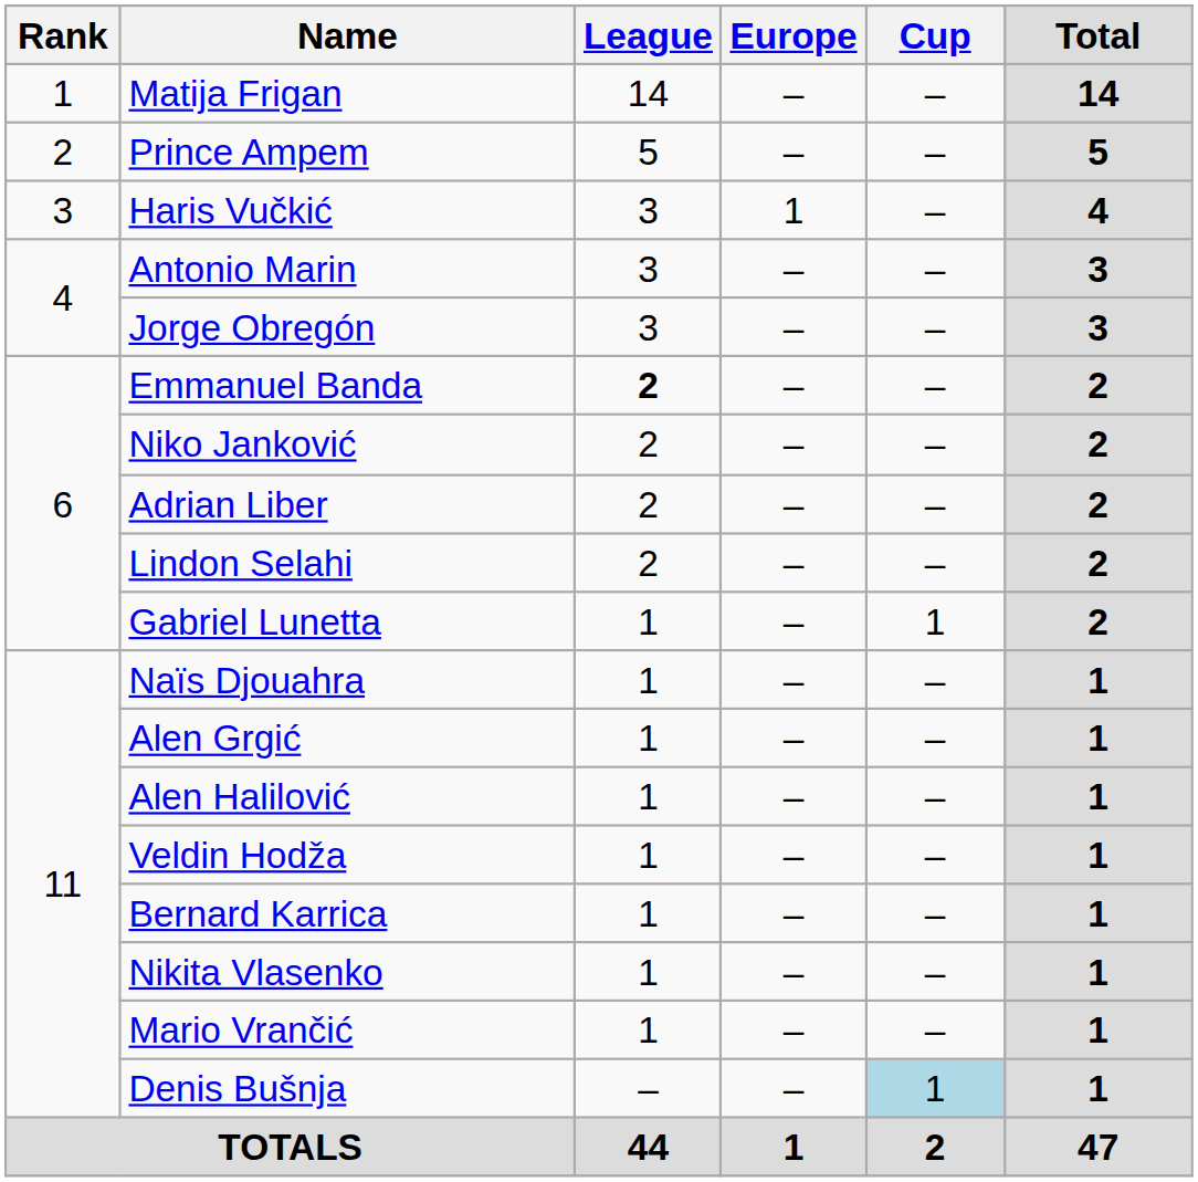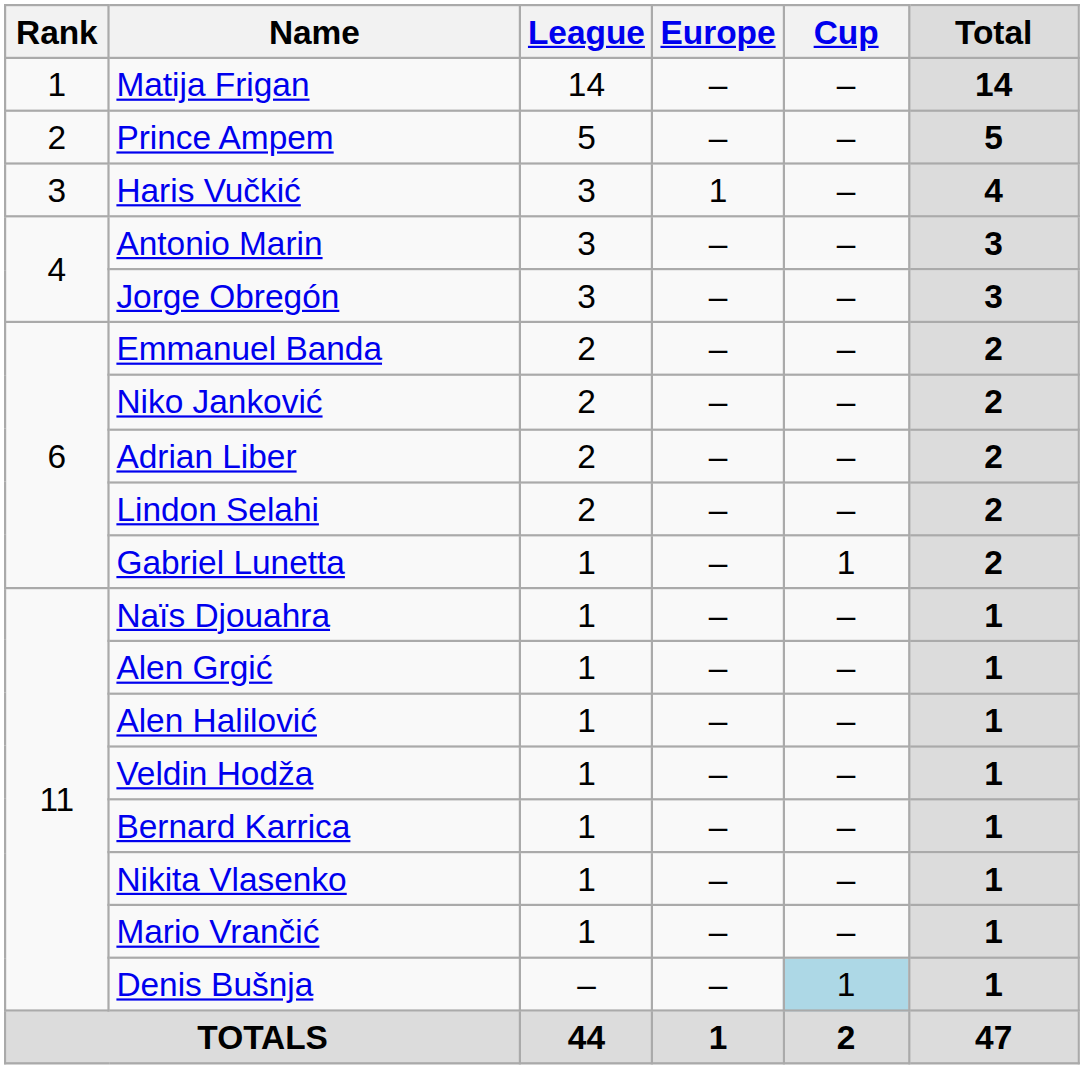Emmanuel Banda | League: bold -> normal
